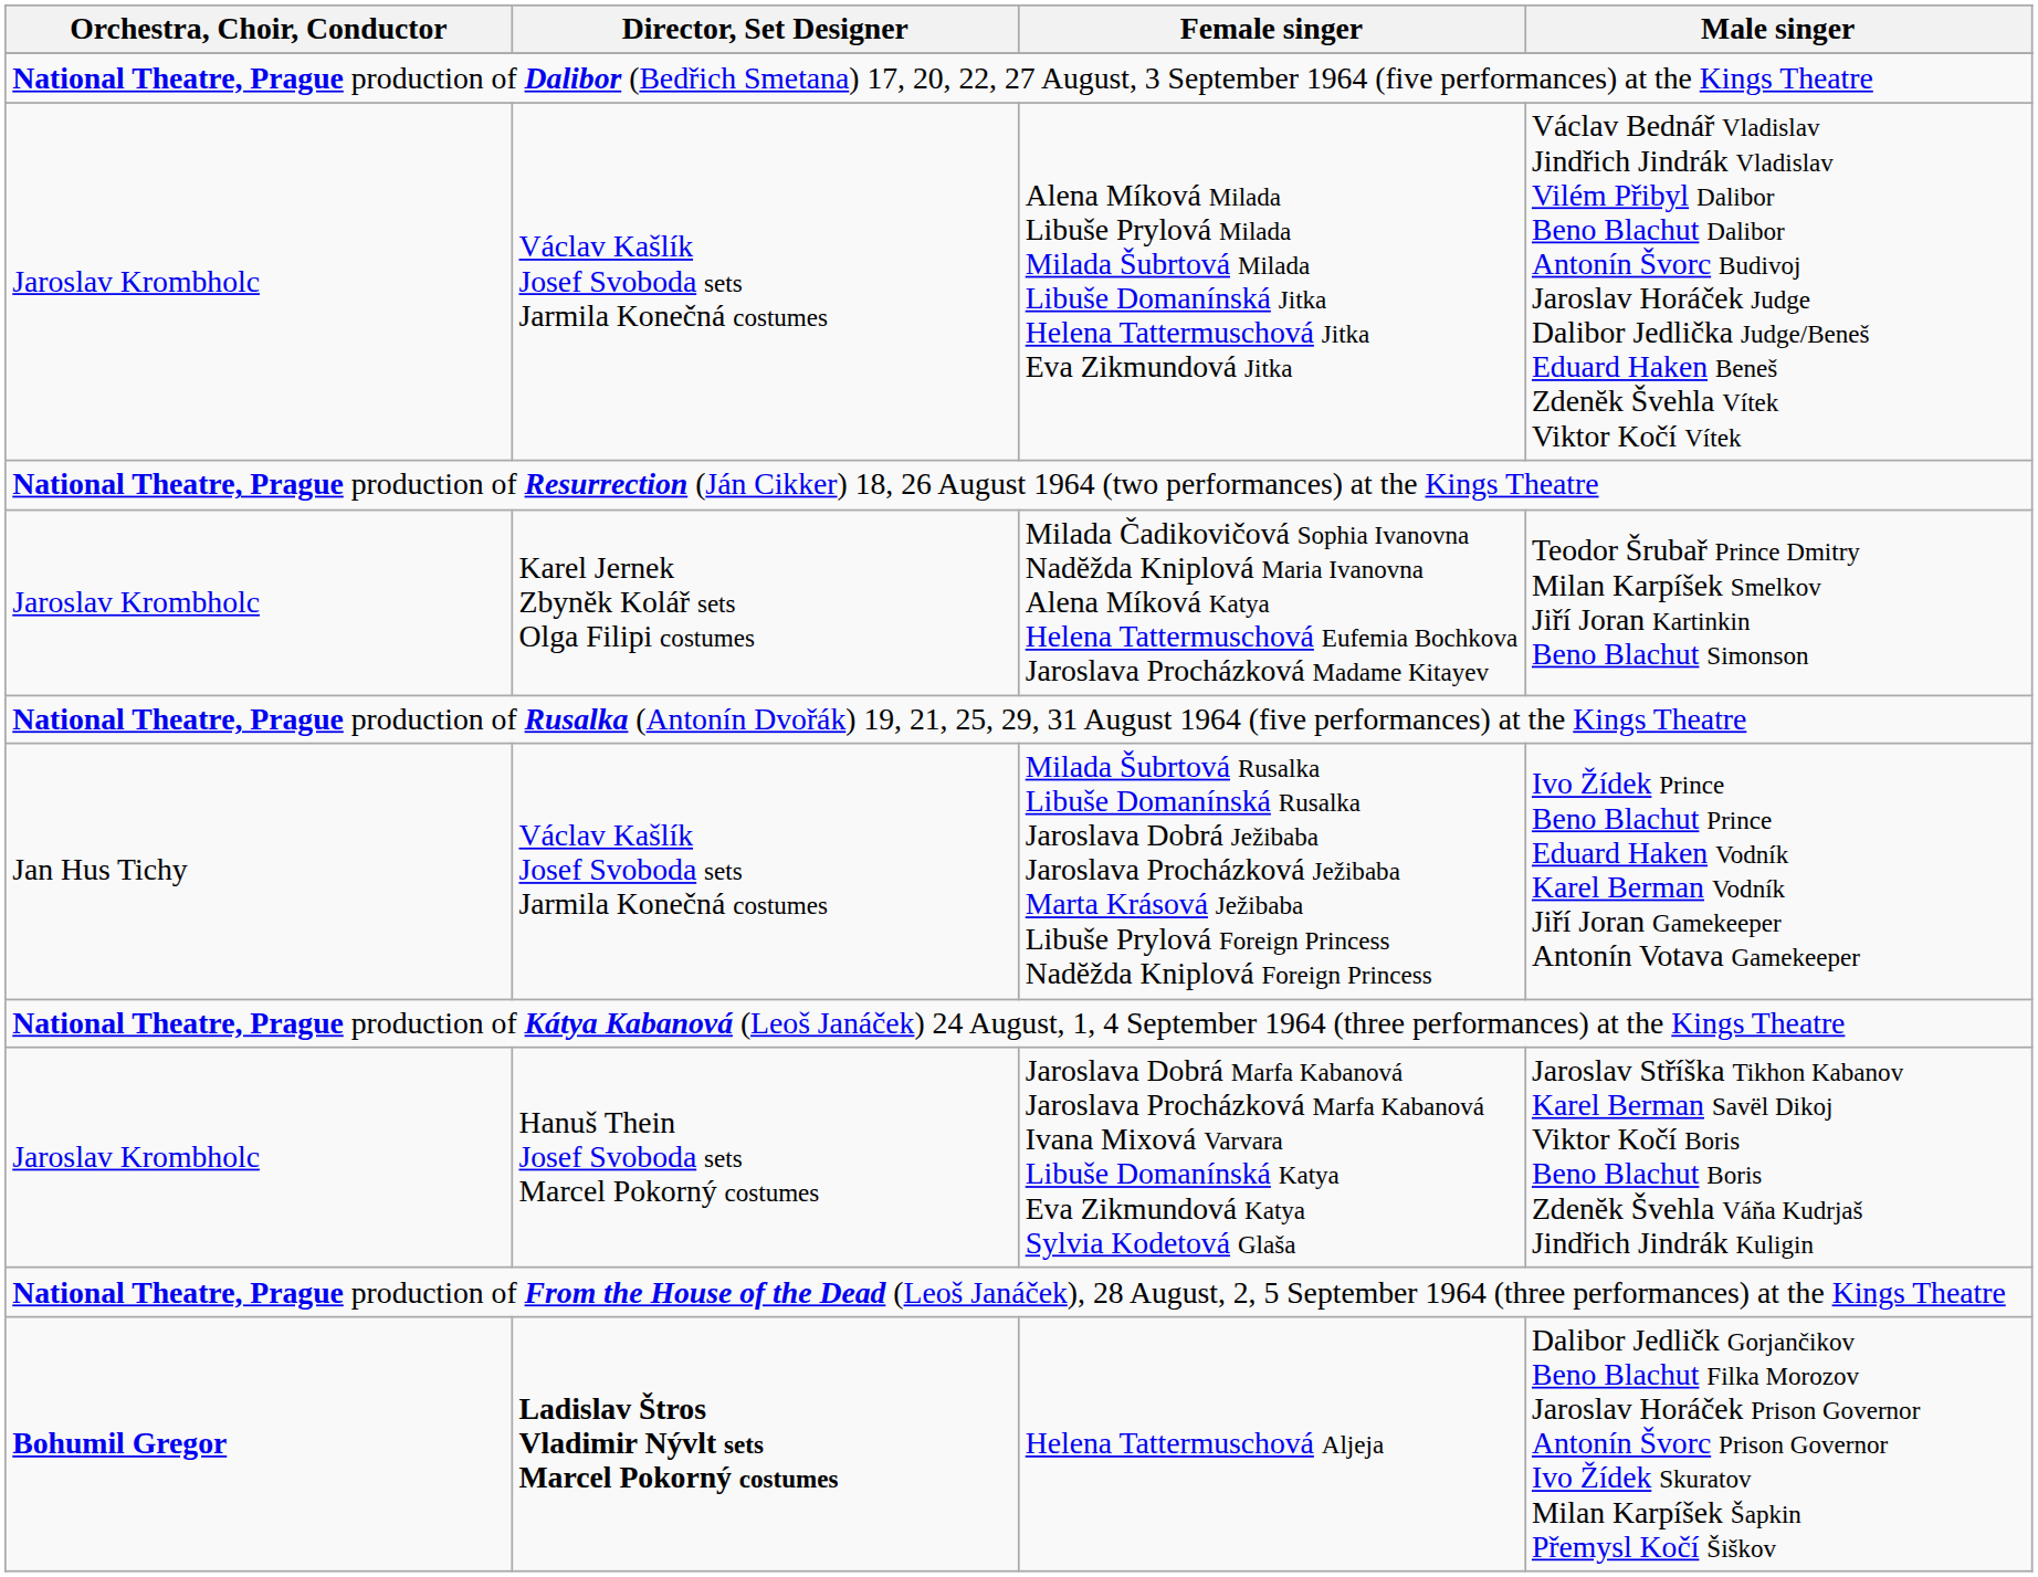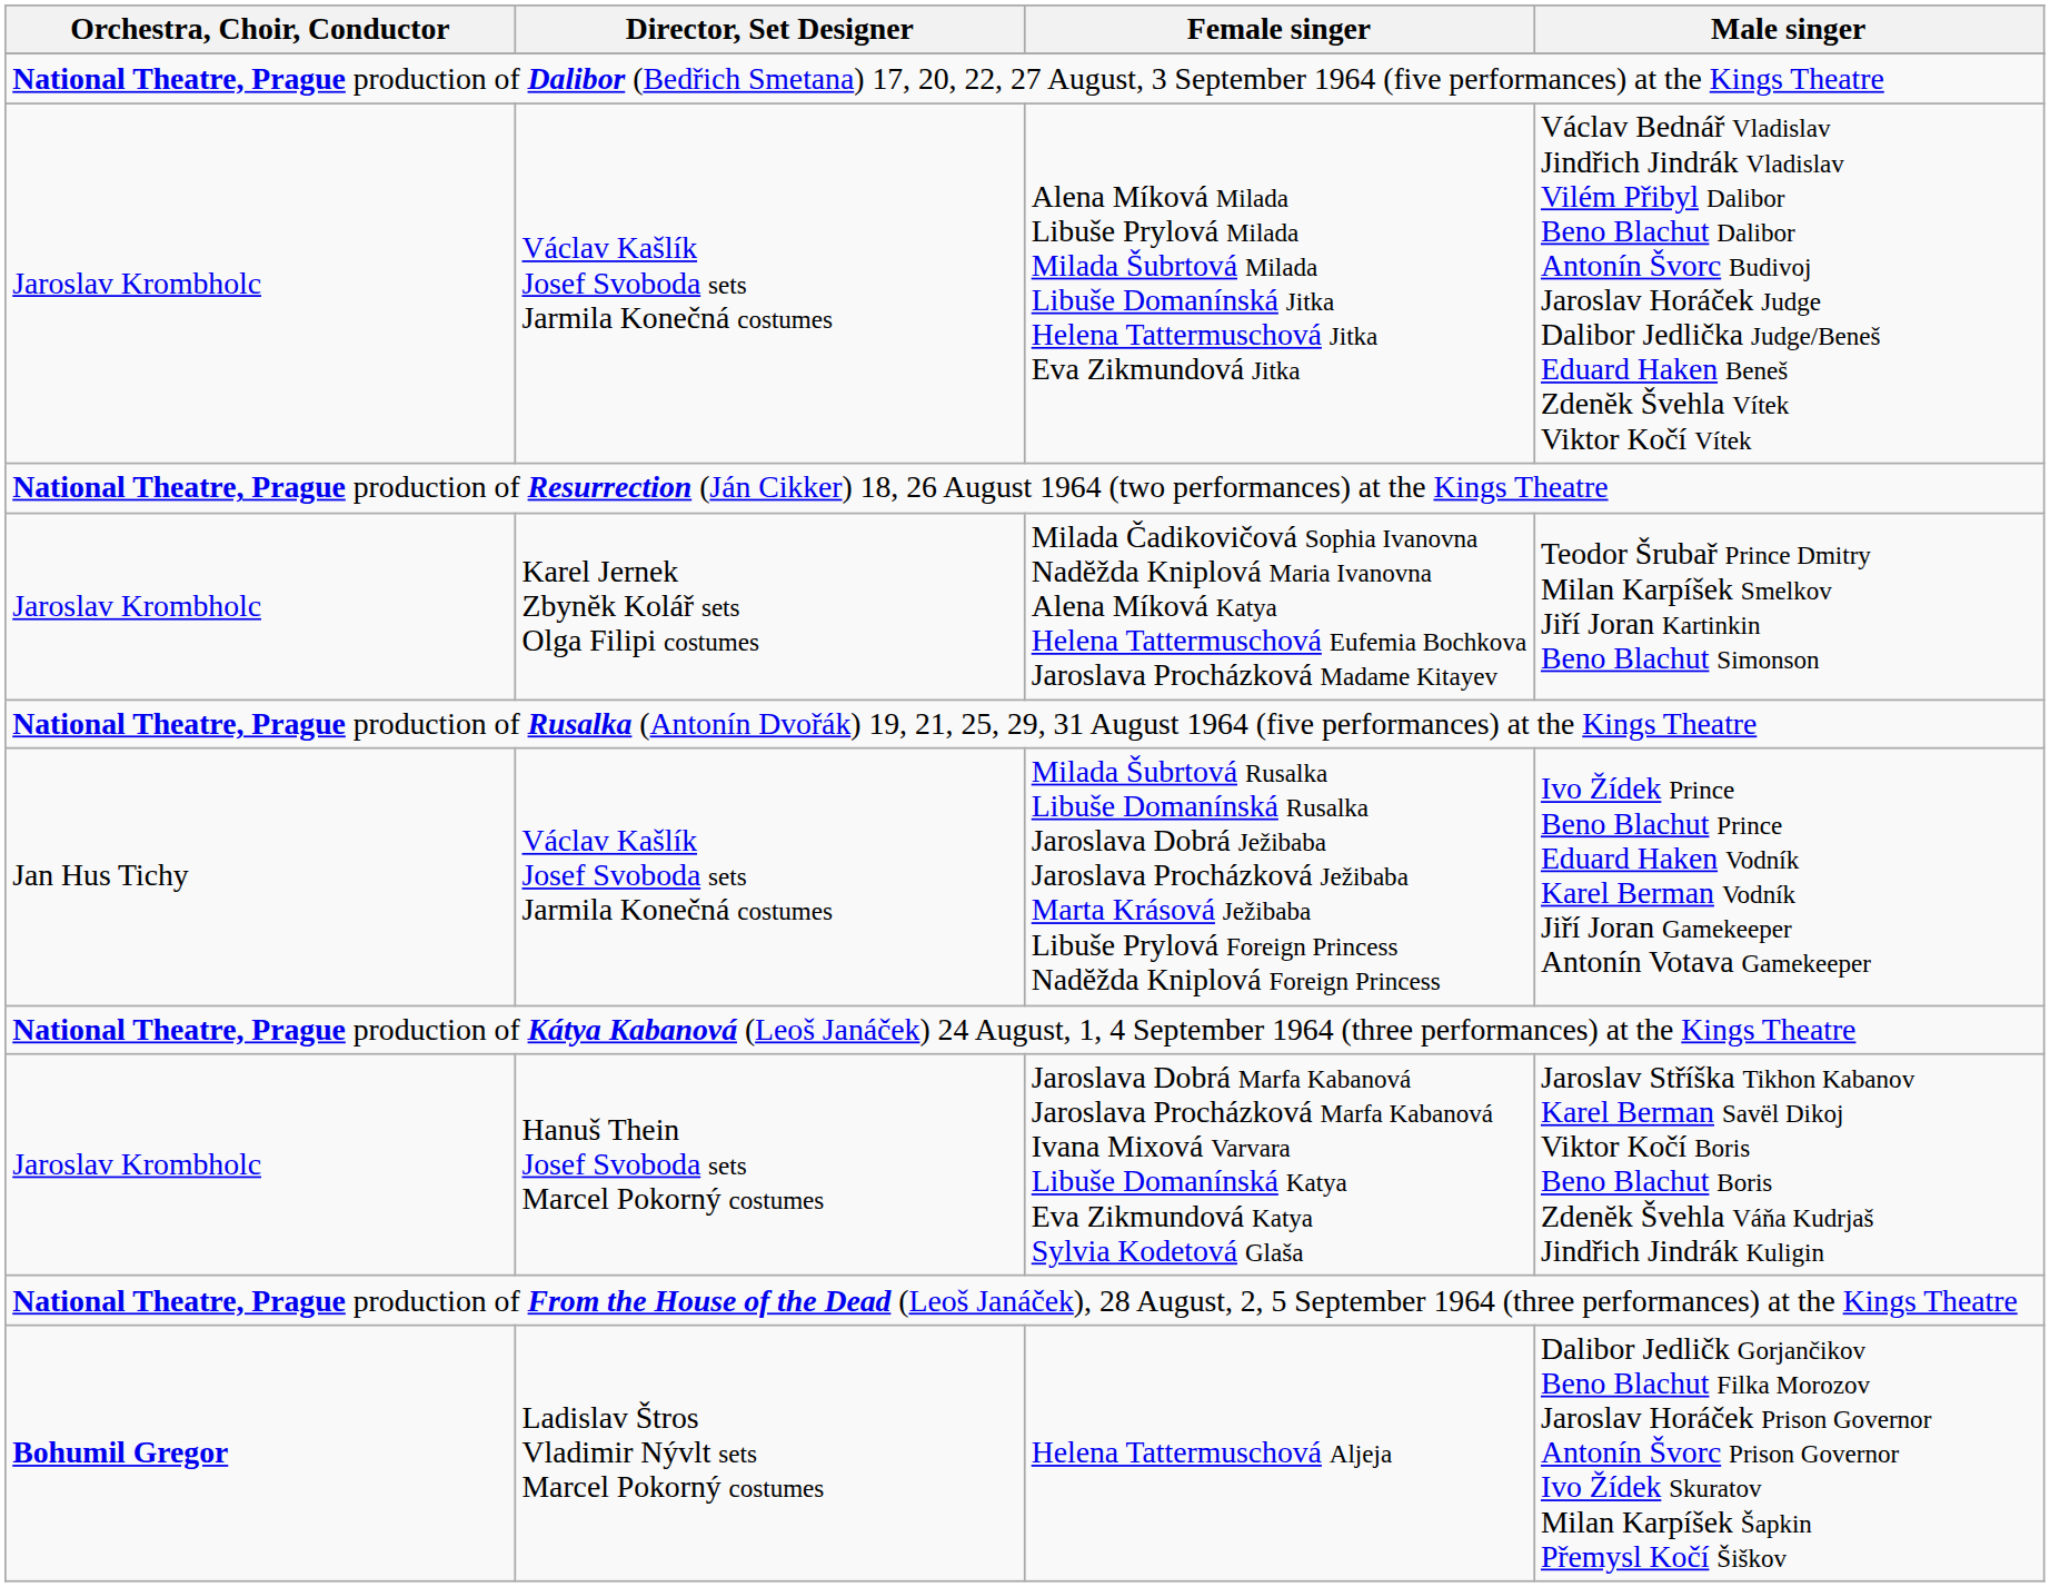Helena Tattermuschová Aljeja | Director, Set Designer: bold -> normal
